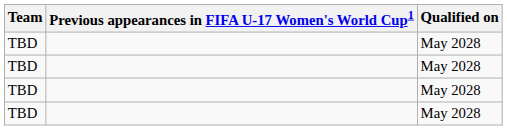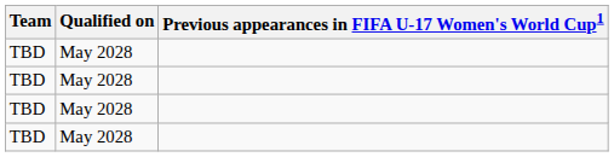columns swapped: Qualified on <-> Previous appearances in FIFA U-17 Women's World Cup1
